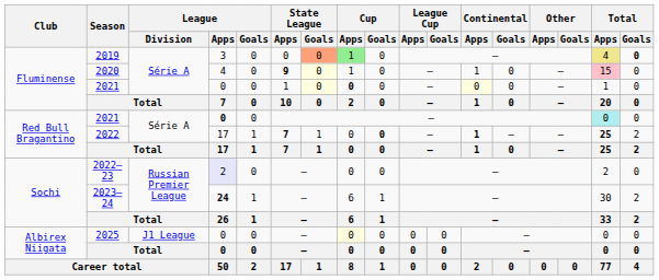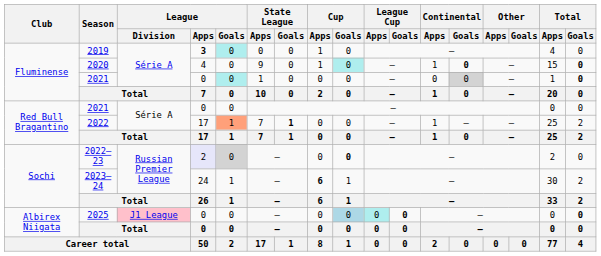2019 | League / Apps: normal -> bold
2019 | League / Goals: no background -> paleturquoise background
2019 | State League / Goals: lightsalmon background -> no background
2019 | Cup / Apps: lightgreen background -> no background
2019 | Total / Apps: khaki background -> no background
2019 | Total / Goals: bold -> normal
2020 | State League / Apps: bold -> normal
2020 | State League / Goals: lightyellow background -> no background
2020 | Cup / Goals: no background -> paleturquoise background
2020 | Continental / Goals: normal -> bold
2020 | Total / Apps: pink background -> no background
2020 | Total / Goals: normal -> bold
Fluminense / 2021 | League / Goals: no background -> paleturquoise background
Fluminense / 2021 | State League / Goals: lightyellow background -> no background
Fluminense / 2021 | Cup / Apps: bold -> normal
Fluminense / 2021 | Continental / Apps: lightyellow background -> no background
Fluminense / 2021 | Continental / Goals: no background -> lightgrey background
Fluminense / 2021 | Total / Goals: normal -> bold
Red Bull Bragantino / 2021 | League / Apps: bold -> normal
Red Bull Bragantino / 2021 | Total / Apps: paleturquoise background -> no background
2022 | League / Goals: no background -> lightsalmon background
2022 | State League / Apps: bold -> normal
2022 | State League / Goals: normal -> bold
2022 | Cup / Goals: bold -> normal
2022 | Continental / Apps: bold -> normal
2022 | Total / Apps: bold -> normal
2022–23 | League / Goals: no background -> lightgrey background
2022–23 | Cup / Goals: normal -> bold
2023–24 | League / Apps: bold -> normal
2023–24 | Cup / Apps: normal -> bold
2025 | League / Division: no background -> pink background
2025 | Cup / Apps: lightyellow background -> no background
2025 | Cup / Goals: no background -> lightblue background
2025 | League Cup / Apps: no background -> paleturquoise background
2025 | League Cup / Goals: normal -> bold
2025 | Total / Goals: normal -> bold
